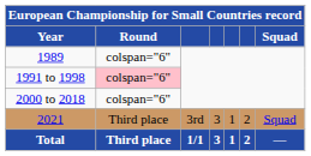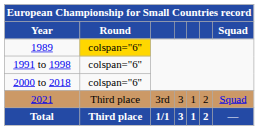1989 | Round: no background -> gold background
1991 to 1998 | Round: pink background -> no background
